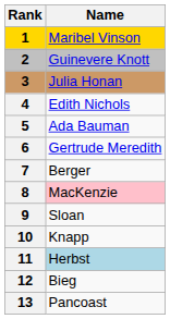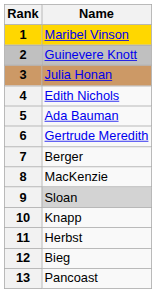MacKenzie | Name: pink background -> no background
Sloan | Name: no background -> lightgrey background
Herbst | Name: lightblue background -> no background
